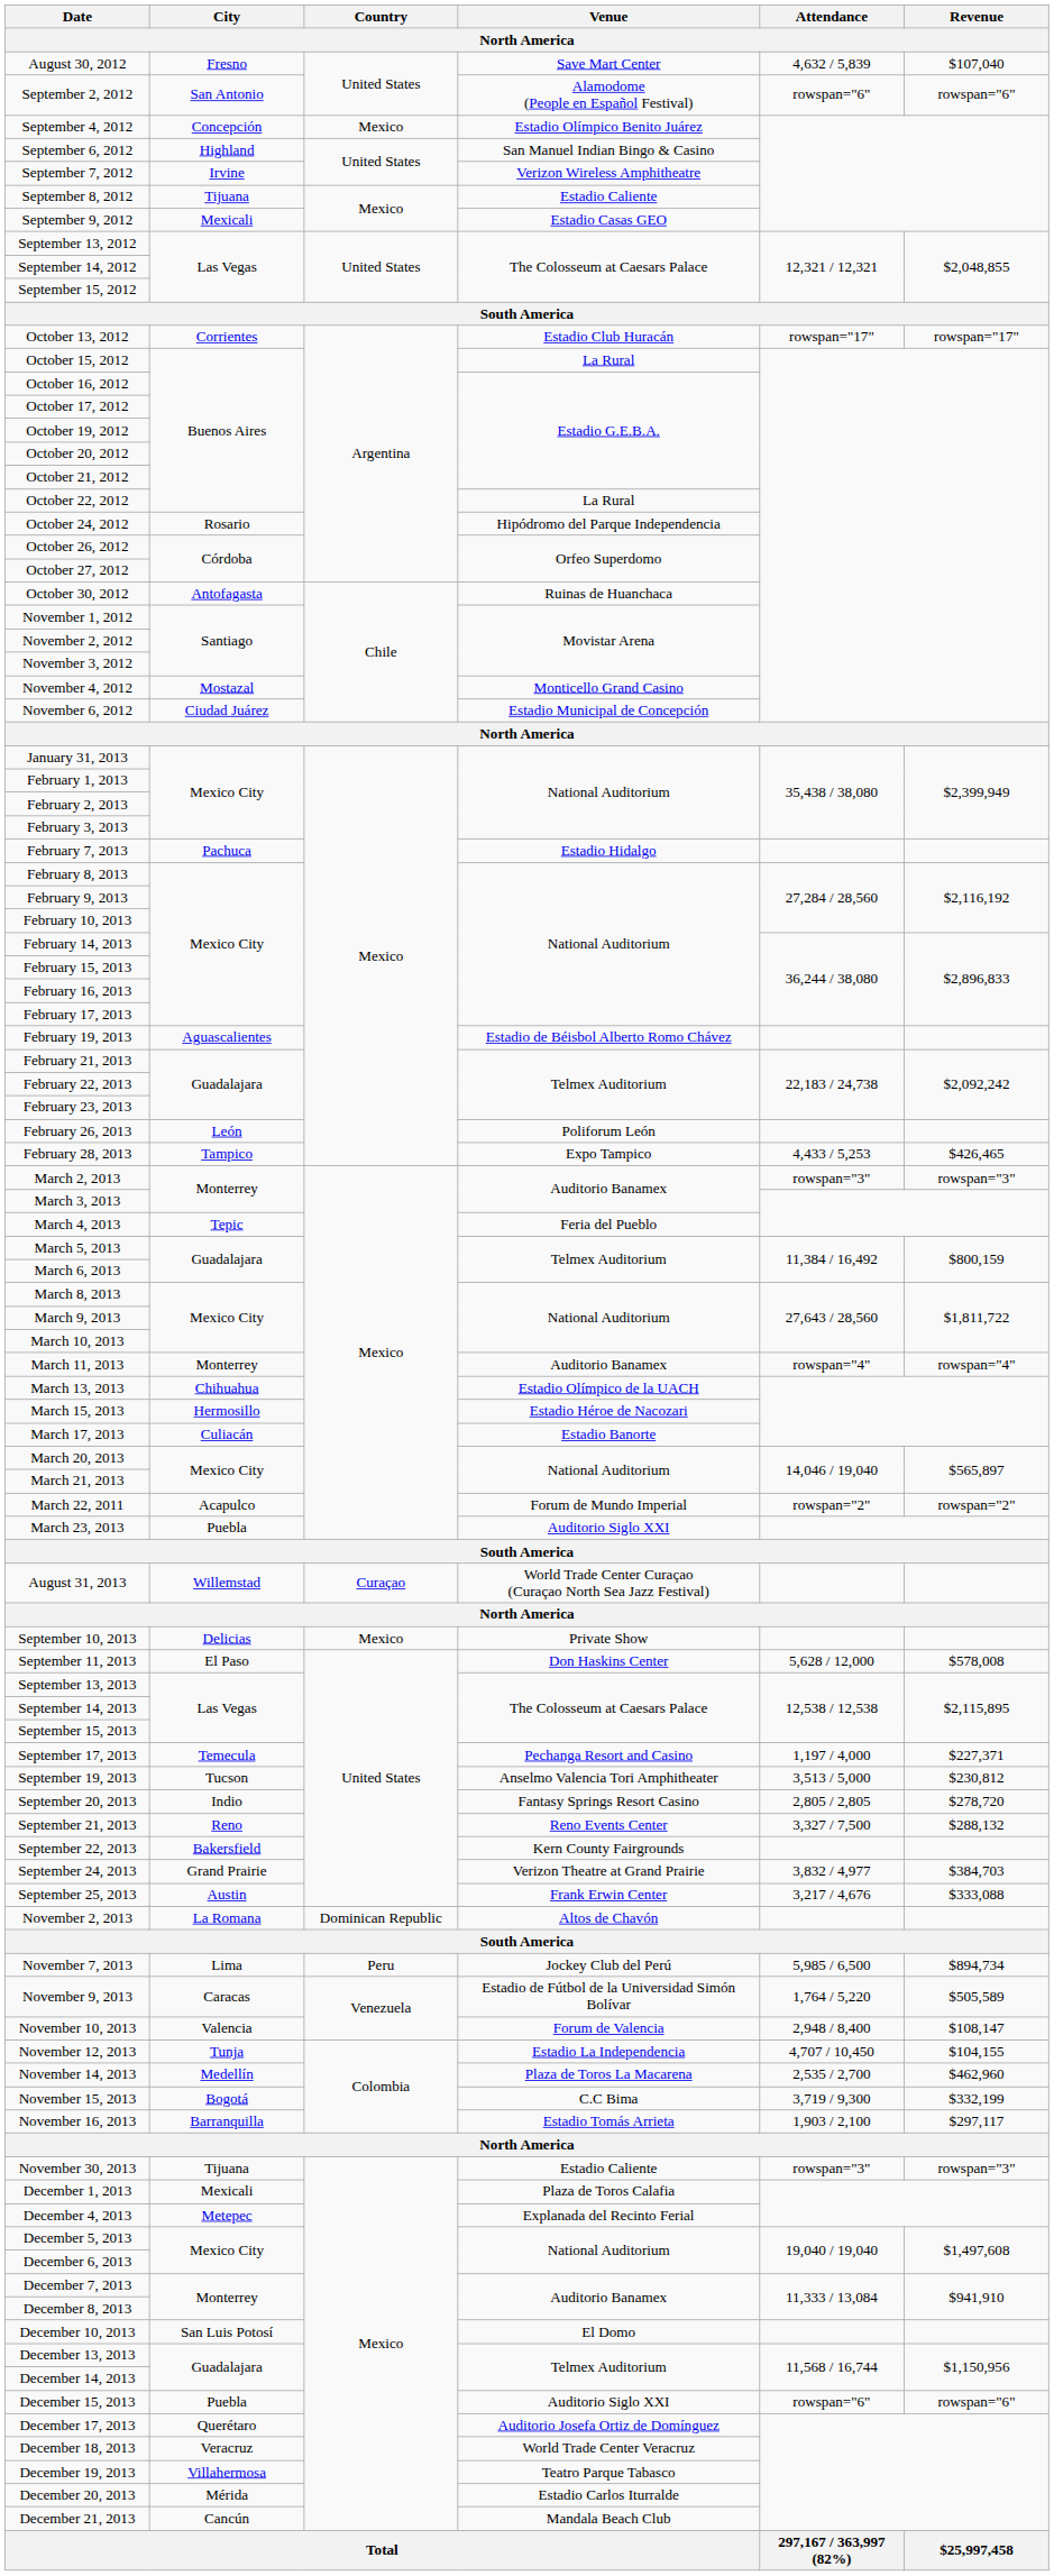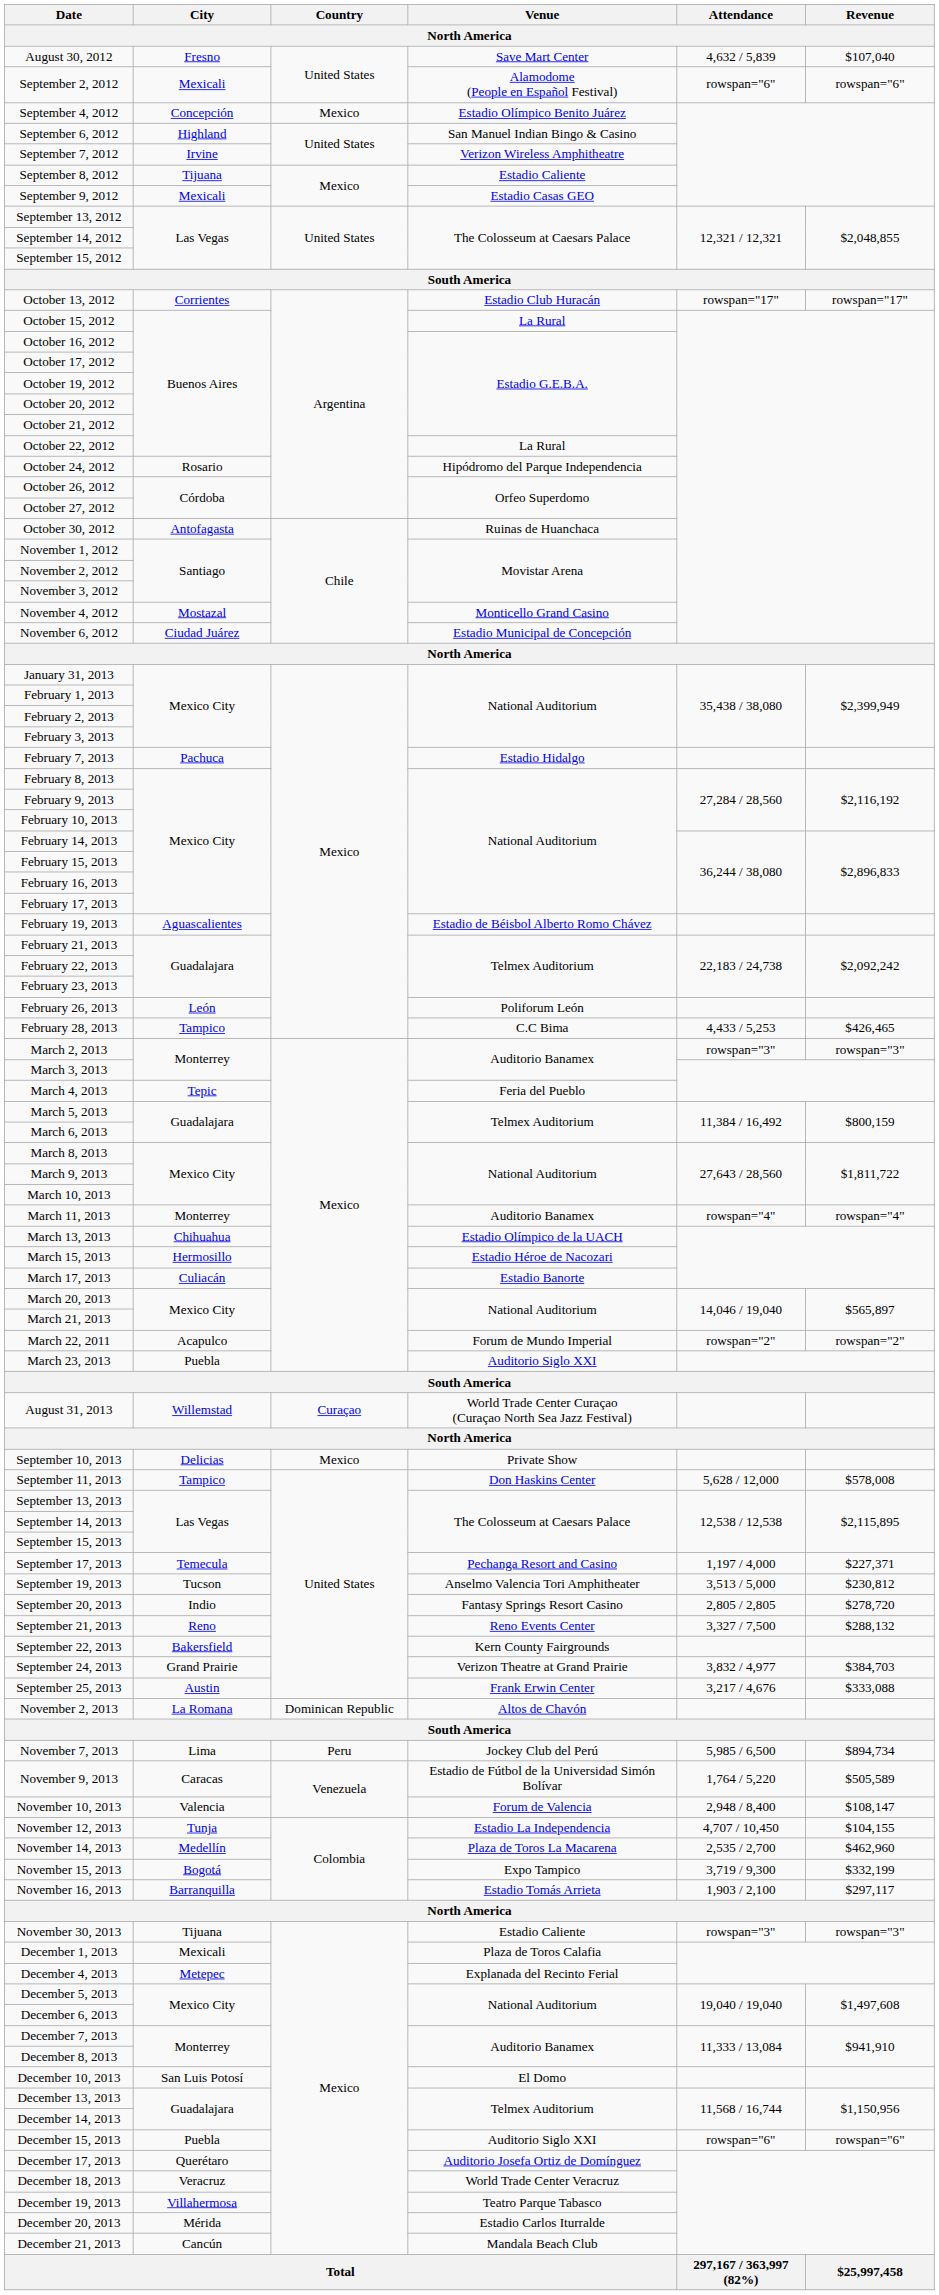September 2, 2012 | City: San Antonio -> Mexicali
February 28, 2013 | Venue: Expo Tampico -> C.C Bima
September 11, 2013 | City: El Paso -> Tampico
November 15, 2013 | Venue: C.C Bima -> Expo Tampico
